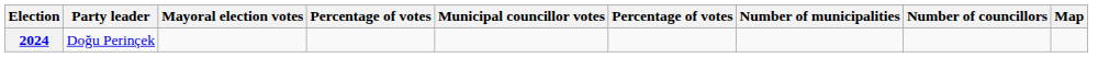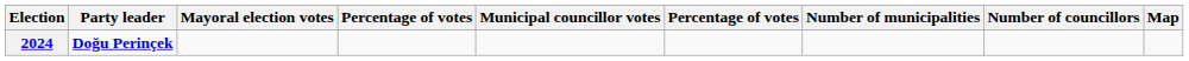2024 | Party leader: normal -> bold
